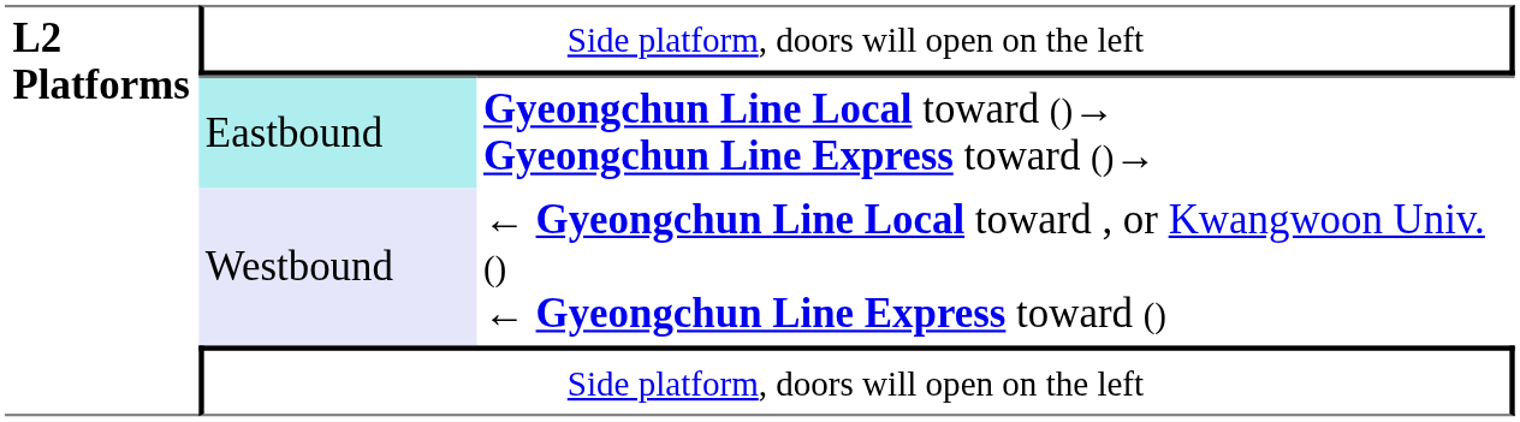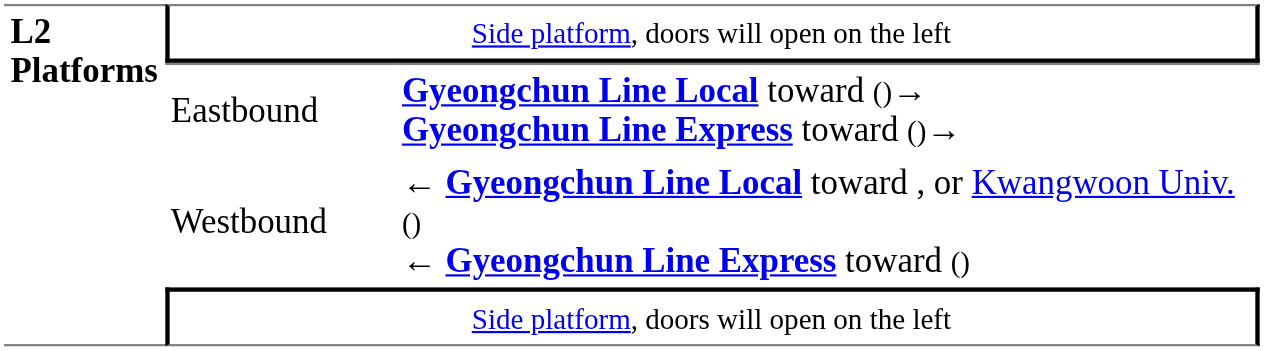Eastbound | column 2: paleturquoise background -> no background
Westbound | column 2: lavender background -> no background
